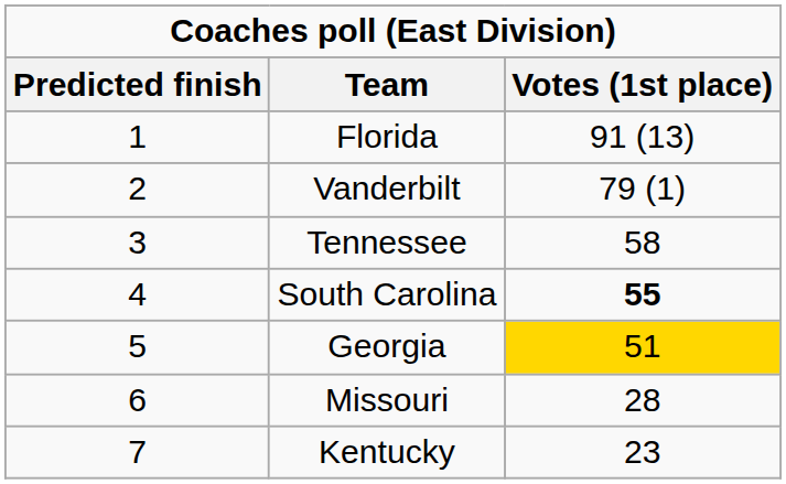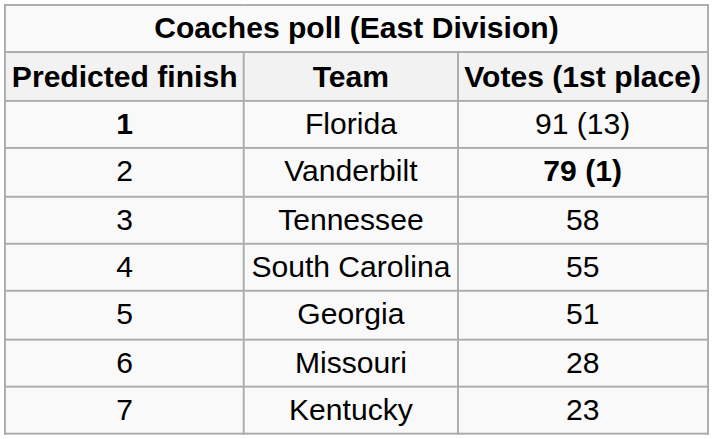Florida | Predicted finish: normal -> bold
Vanderbilt | Votes (1st place): normal -> bold
South Carolina | Votes (1st place): bold -> normal
Georgia | Votes (1st place): gold background -> no background
